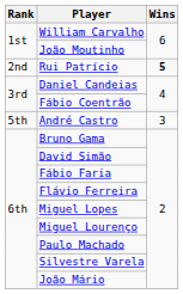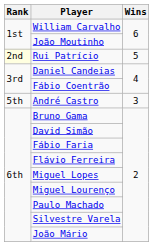Rui Patrício | Rank: no background -> lightyellow background
Rui Patrício | Wins: bold -> normal
